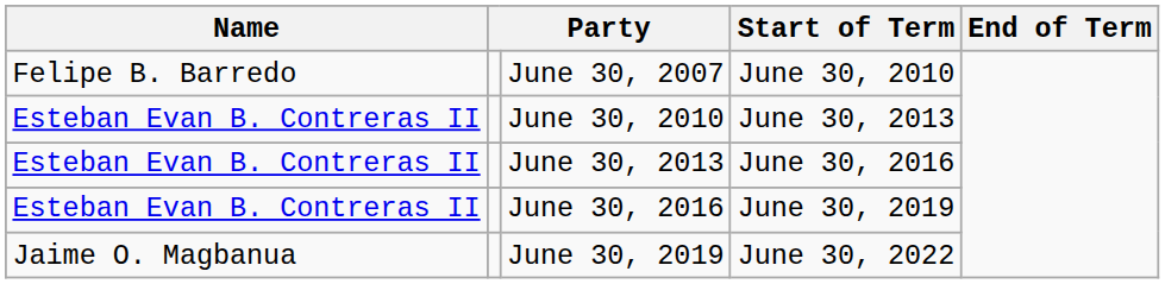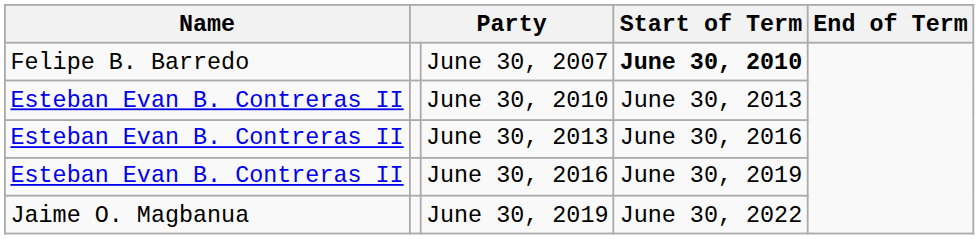June 30, 2007 | Start of Term: normal -> bold
